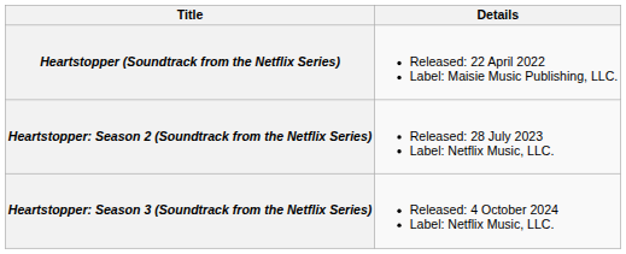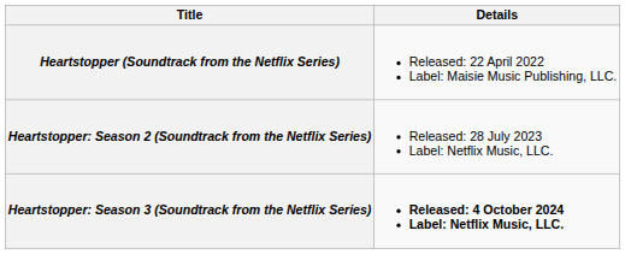Heartstopper: Season 3 (Soundtrack from the Netflix Series) | Details: normal -> bold
